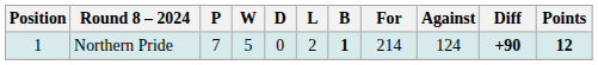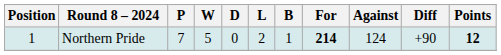Northern Pride | B: bold -> normal
Northern Pride | For: normal -> bold
Northern Pride | Diff: bold -> normal
